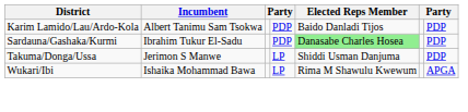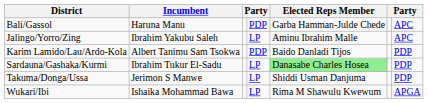+ row: Bali/Gassol | Haruna Manu | PDP | Garba Hamman-Julde Chede | APC
+ row: Jalingo/Yorro/Zing | Ibrahim Yakubu Saleh | LP | Aminu Ibrahim Malle | APC
Sardauna/Gashaka/Kurmi | column 4: PDP -> LP
